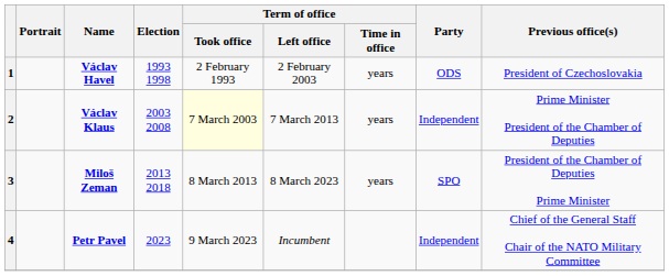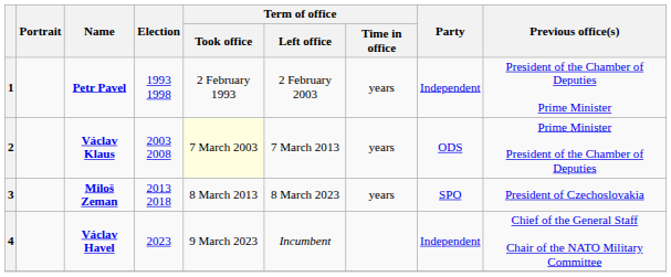1 | Name: Václav Havel -> Petr Pavel
1 | Party: ODS -> Independent
1 | Previous office(s): President of Czechoslovakia -> President of the Chamber of Deputies Prime Minister
2 | Party: Independent -> ODS
3 | Previous office(s): President of the Chamber of Deputies Prime Minister -> President of Czechoslovakia
4 | Name: Petr Pavel -> Václav Havel
